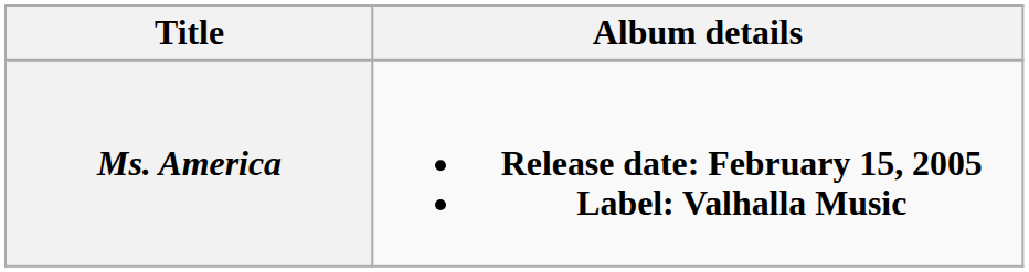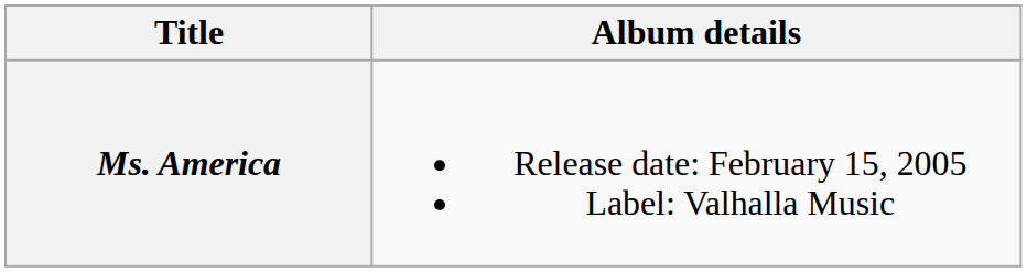Ms. America | Album details: bold -> normal
